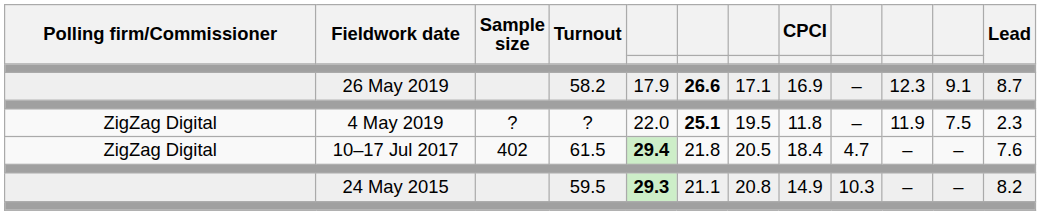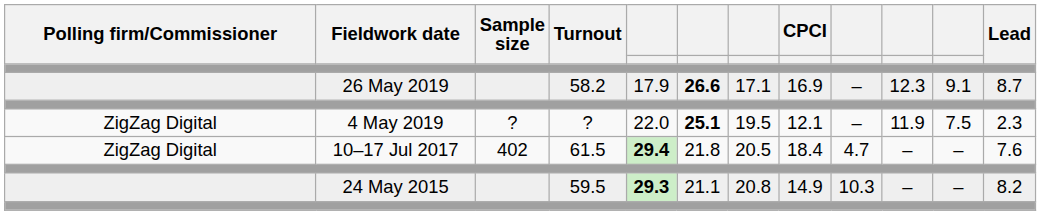4 May 2019 | CPCI: 11.8 -> 12.1
